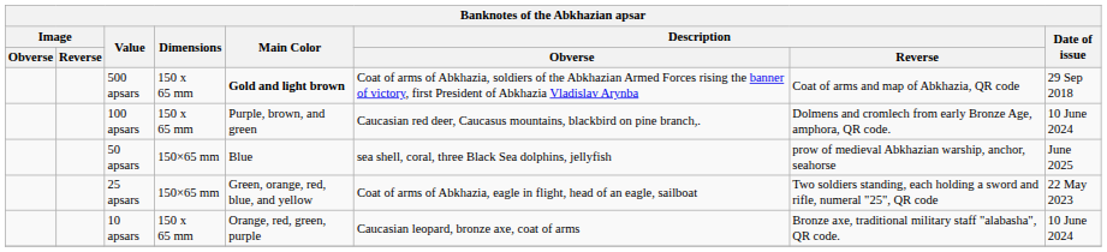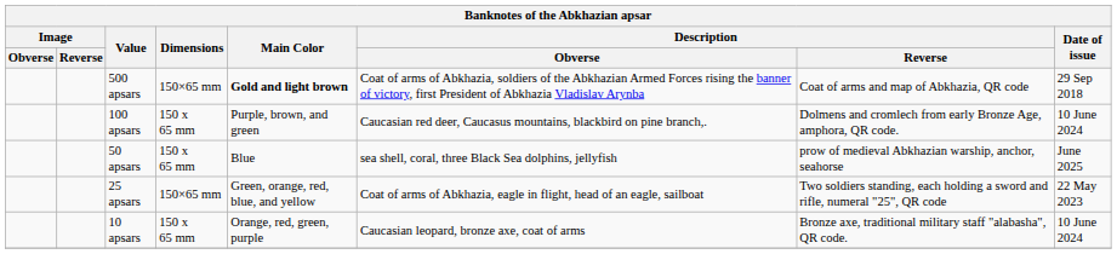500 apsars | Dimensions: 150 x 65 mm -> 150×65 mm
50 apsars | Dimensions: 150×65 mm -> 150 x 65 mm
